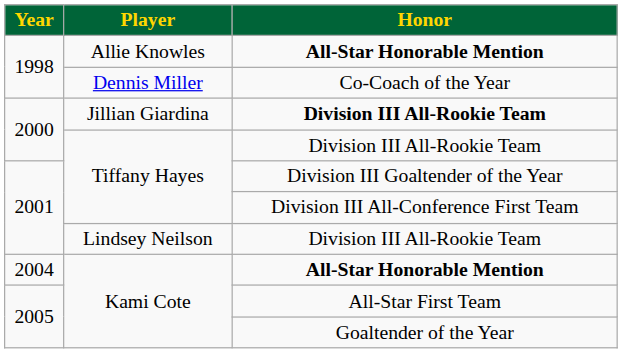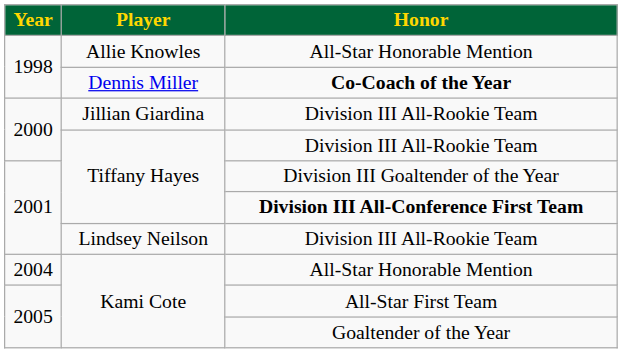Allie Knowles / All-Star Honorable Mention | Honor: bold -> normal
Co-Coach of the Year | Honor: normal -> bold
Jillian Giardina / Division III All-Rookie Team | Honor: bold -> normal
Division III All-Conference First Team | Honor: normal -> bold
Kami Cote / All-Star Honorable Mention | Honor: bold -> normal
